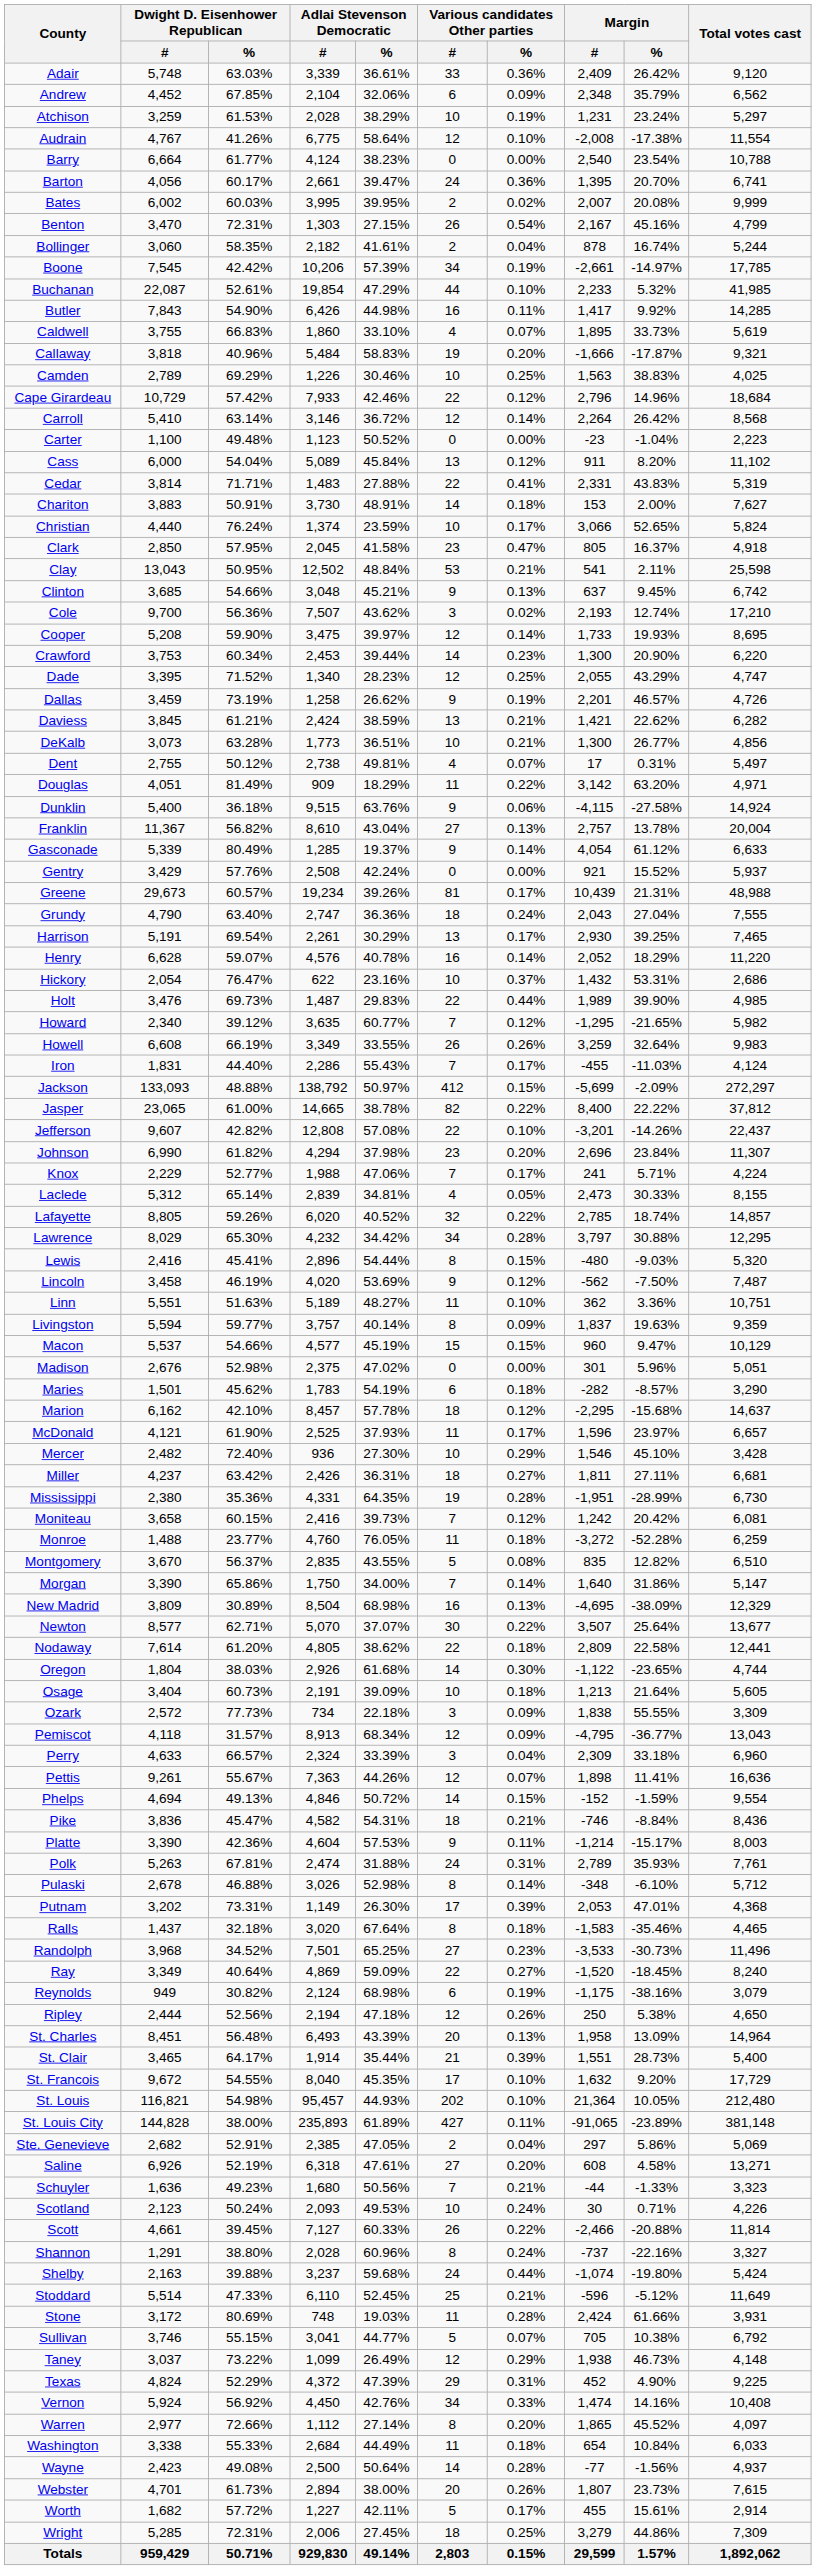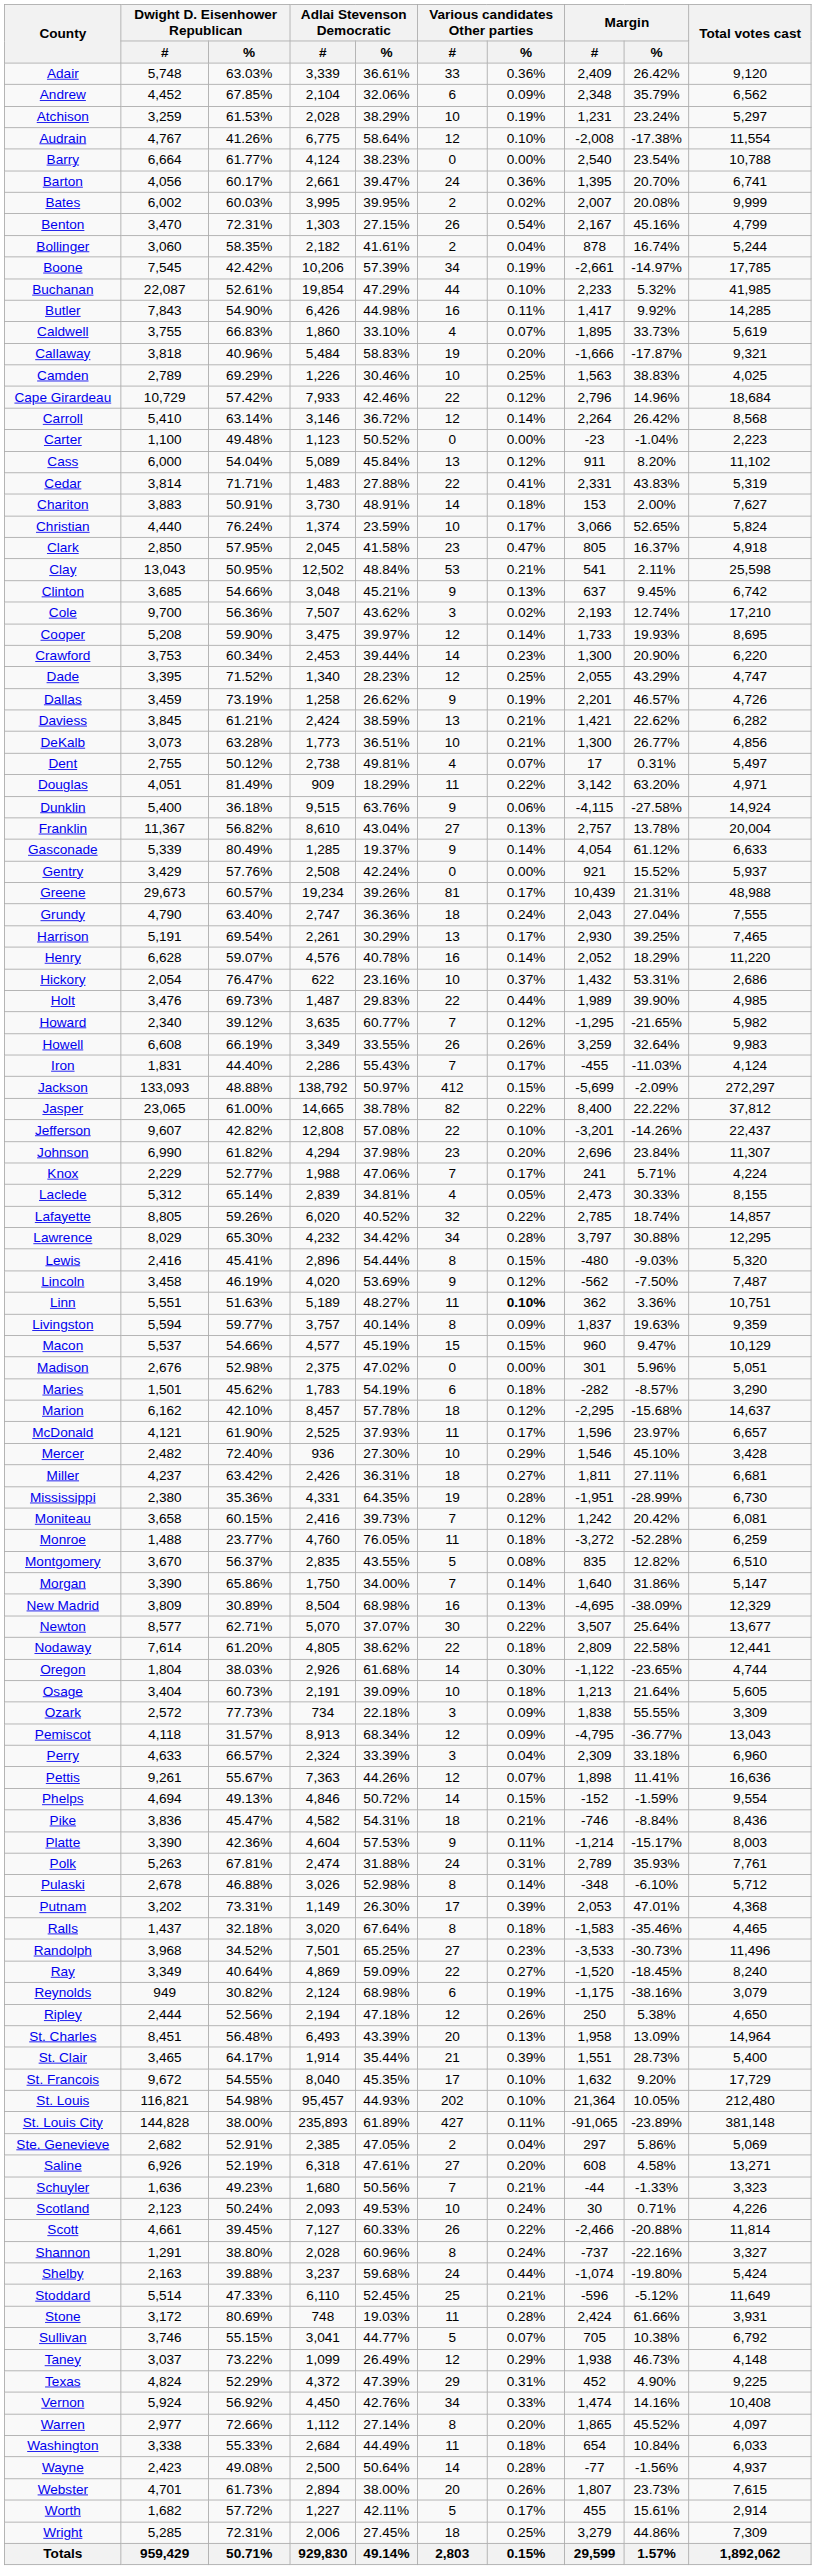Linn | Various candidates Other parties / %: normal -> bold
